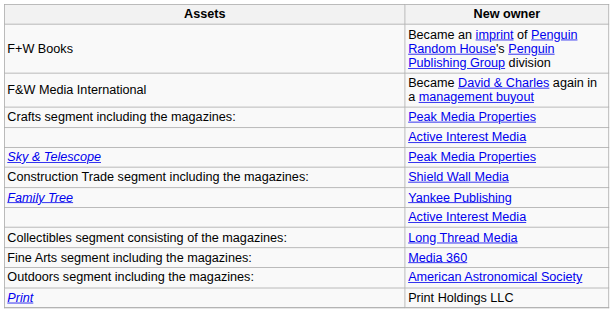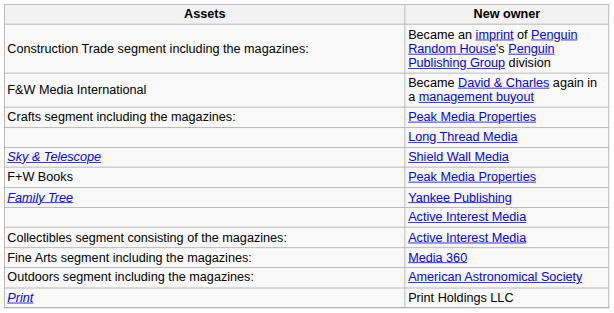row 2 | Assets: F+W Books -> Construction Trade segment including the magazines:
row 5 | New owner: Active Interest Media -> Long Thread Media
row 6 | New owner: Peak Media Properties -> Shield Wall Media
row 7 | Assets: Construction Trade segment including the magazines: -> F+W Books
row 7 | New owner: Shield Wall Media -> Peak Media Properties
row 10 | New owner: Long Thread Media -> Active Interest Media
